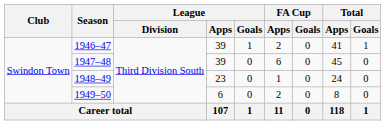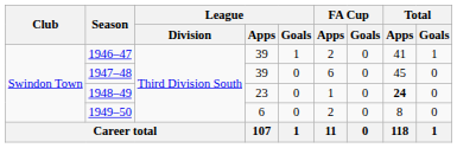1948–49 | Total / Apps: normal -> bold
